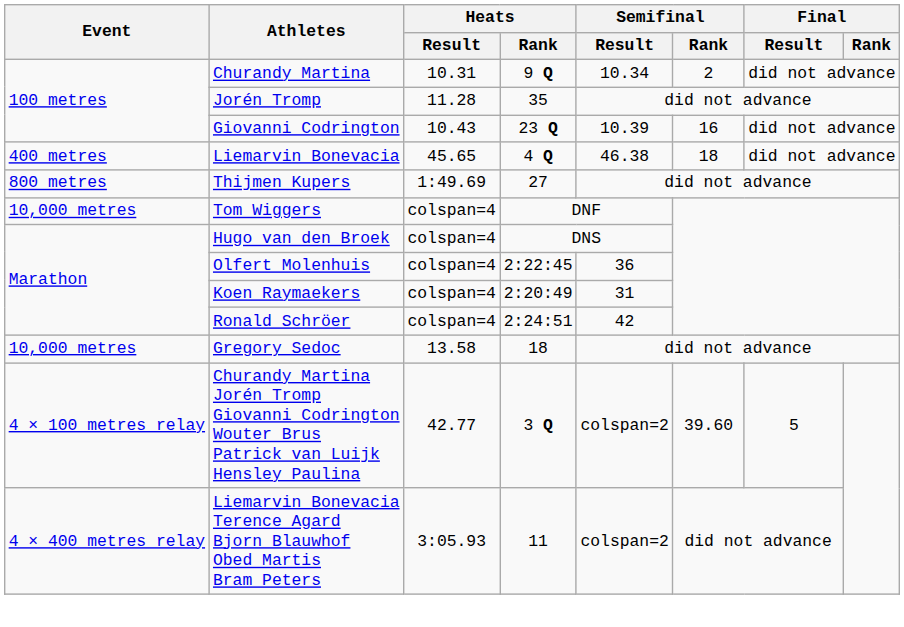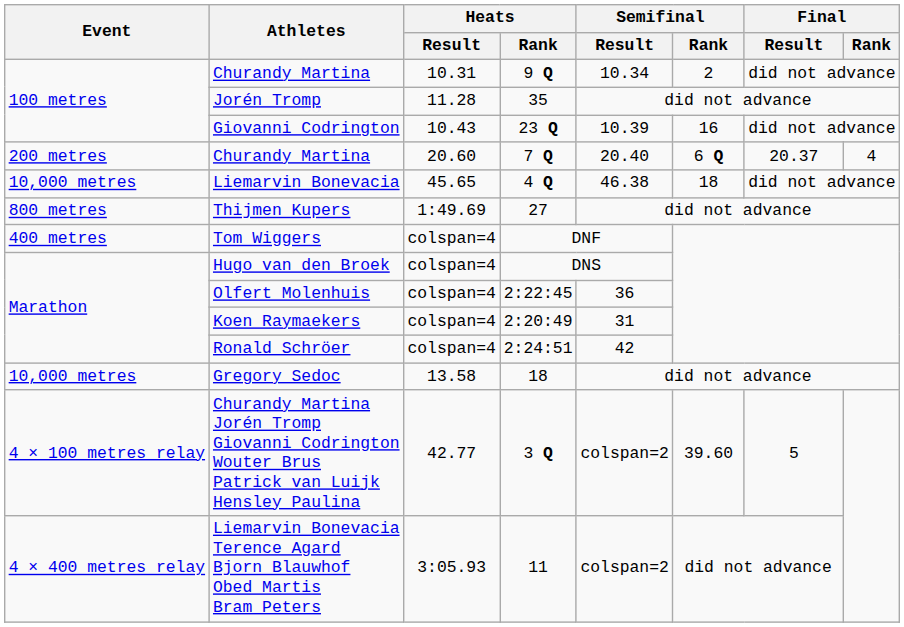+ row: 200 metres | Churandy Martina | 20.60 | 7 Q | 20.40 | 6 Q | 20.37 | 4
Liemarvin Bonevacia | Event: 400 metres -> 10,000 metres
Tom Wiggers | Event: 10,000 metres -> 400 metres
